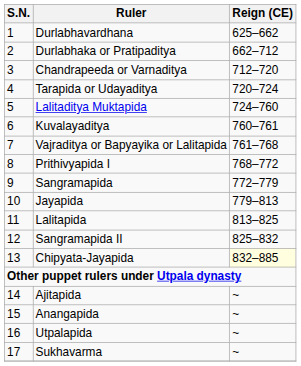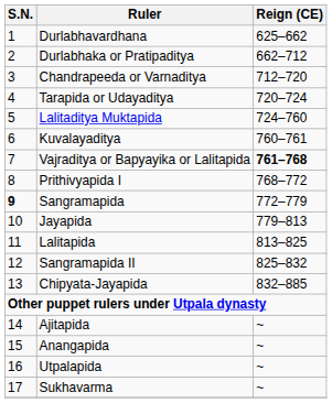Vajraditya or Bapyayika or Lalitapida | Reign (CE): normal -> bold
Sangramapida | S.N.: normal -> bold
Chipyata-Jayapida | Reign (CE): lightyellow background -> no background
